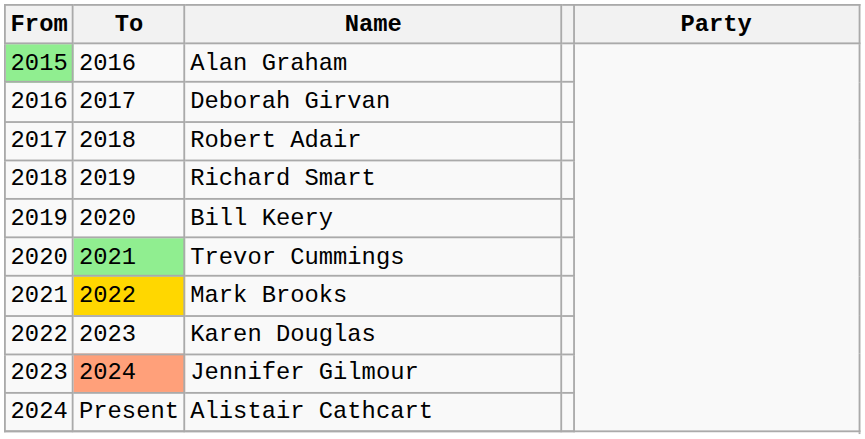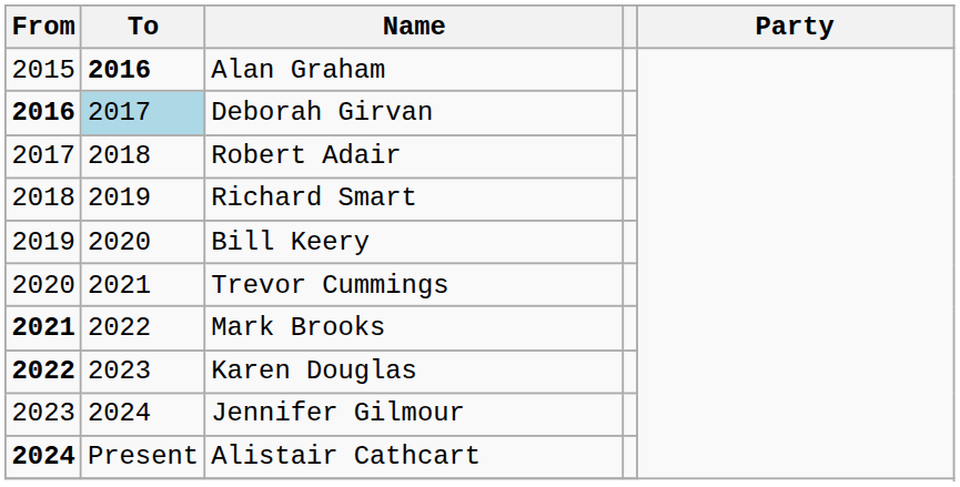Alan Graham | From: lightgreen background -> no background
Alan Graham | To: normal -> bold
Deborah Girvan | From: normal -> bold
Deborah Girvan | To: no background -> lightblue background
Trevor Cummings | To: lightgreen background -> no background
Mark Brooks | From: normal -> bold
Mark Brooks | To: gold background -> no background
Karen Douglas | From: normal -> bold
Jennifer Gilmour | To: lightsalmon background -> no background
Alistair Cathcart | From: normal -> bold
